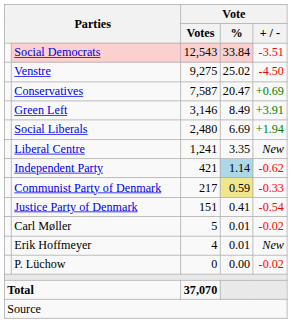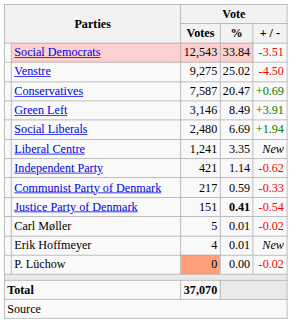Independent Party | Vote / %: lightblue background -> no background
Communist Party of Denmark | Vote / %: khaki background -> no background
Justice Party of Denmark | Vote / %: normal -> bold
P. Lüchow | Vote / Votes: no background -> lightsalmon background
